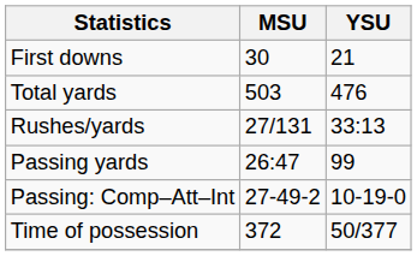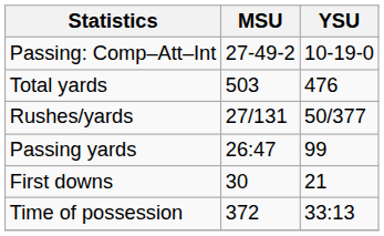rows swapped: First downs <-> Passing: Comp–Att–Int
Rushes/yards | YSU: 33:13 -> 50/377
Time of possession | YSU: 50/377 -> 33:13
